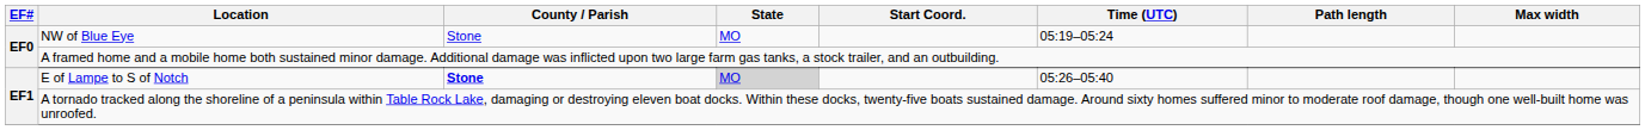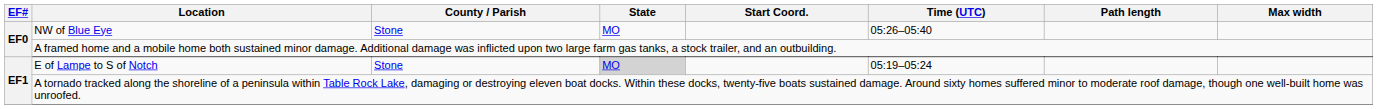NW of Blue Eye | Time (UTC): 05:19–05:24 -> 05:26–05:40
E of Lampe to S of Notch | County / Parish: bold -> normal
E of Lampe to S of Notch | Time (UTC): 05:26–05:40 -> 05:19–05:24
